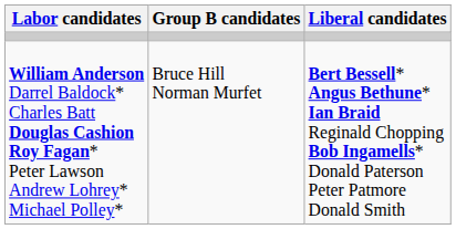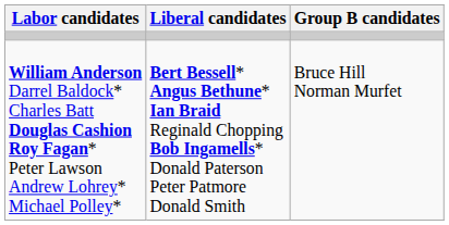columns swapped: Liberal candidates <-> Group B candidates
